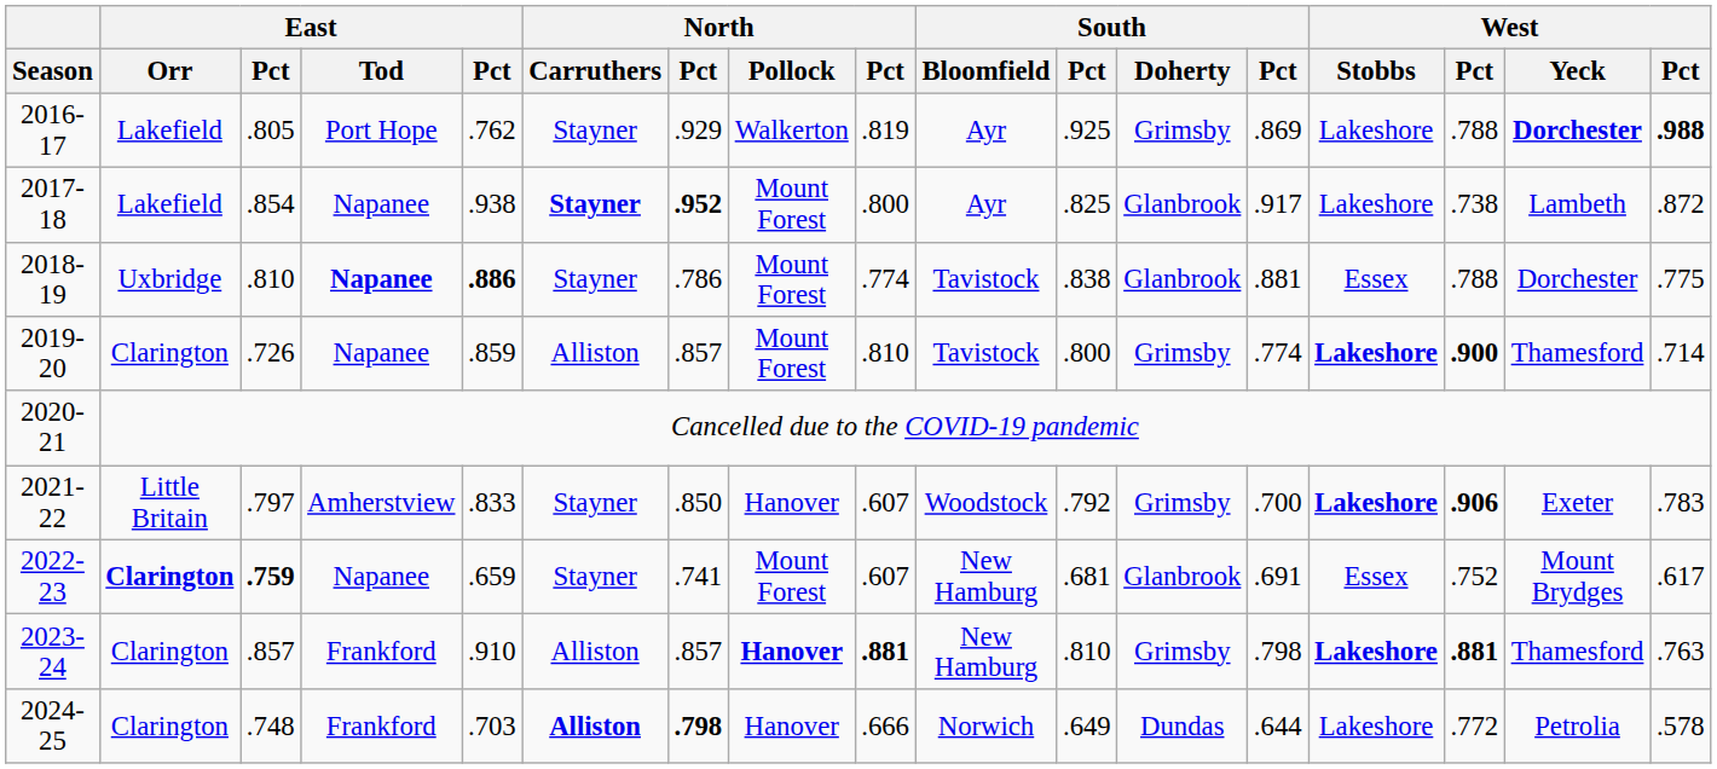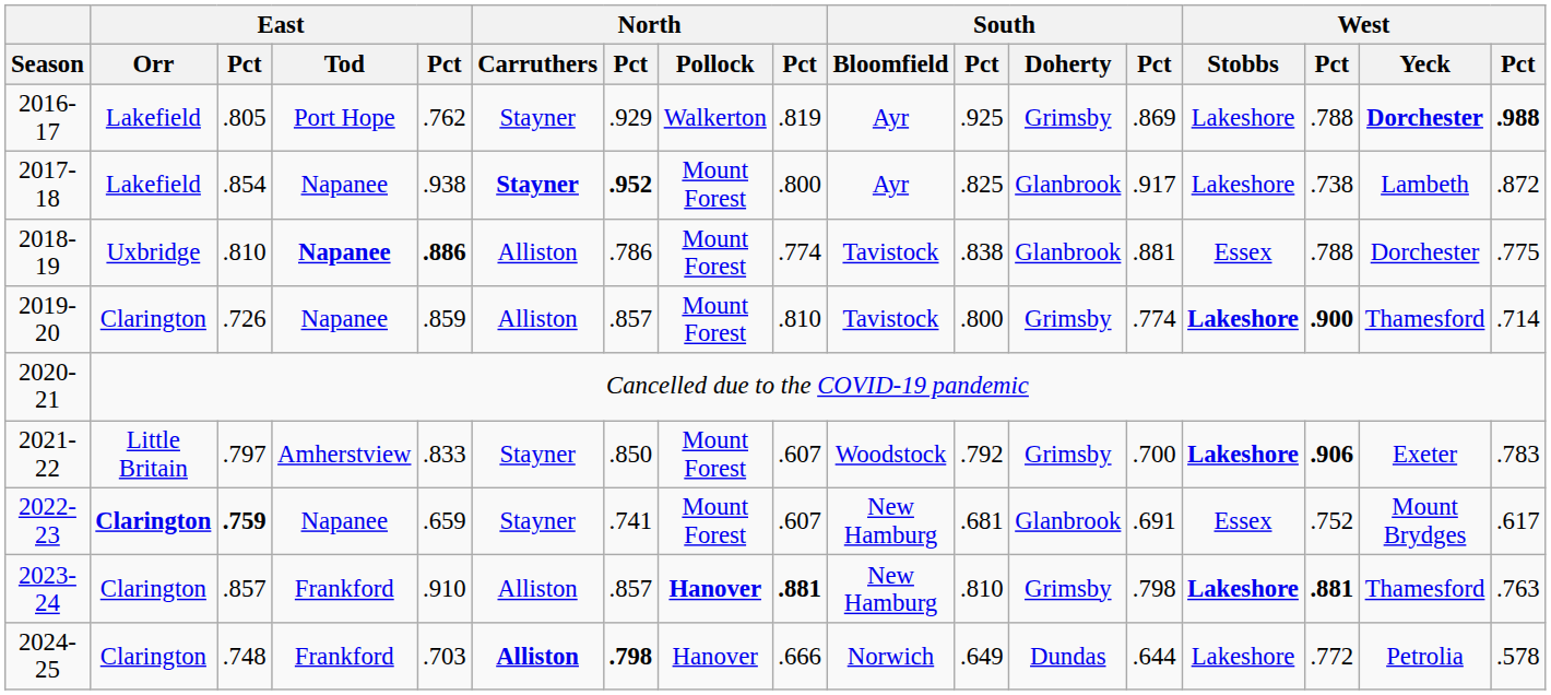2018-19 | North / Carruthers: Stayner -> Alliston
2021-22 | North / Pollock: Hanover -> Mount Forest
